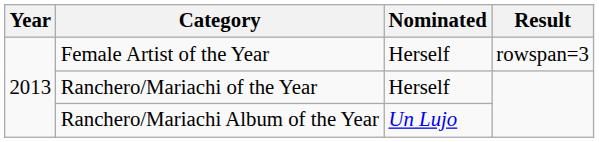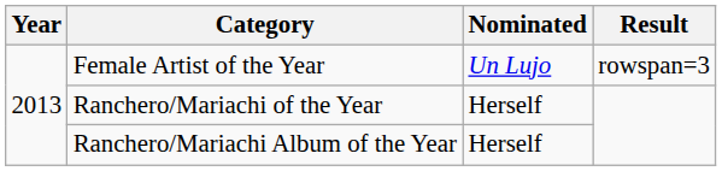Female Artist of the Year | Nominated: Herself -> Un Lujo
Ranchero/Mariachi Album of the Year | Nominated: Un Lujo -> Herself
